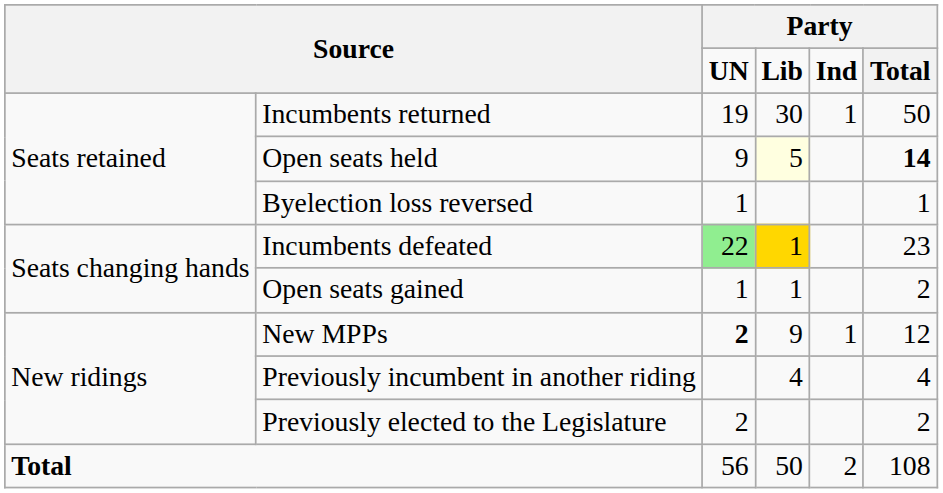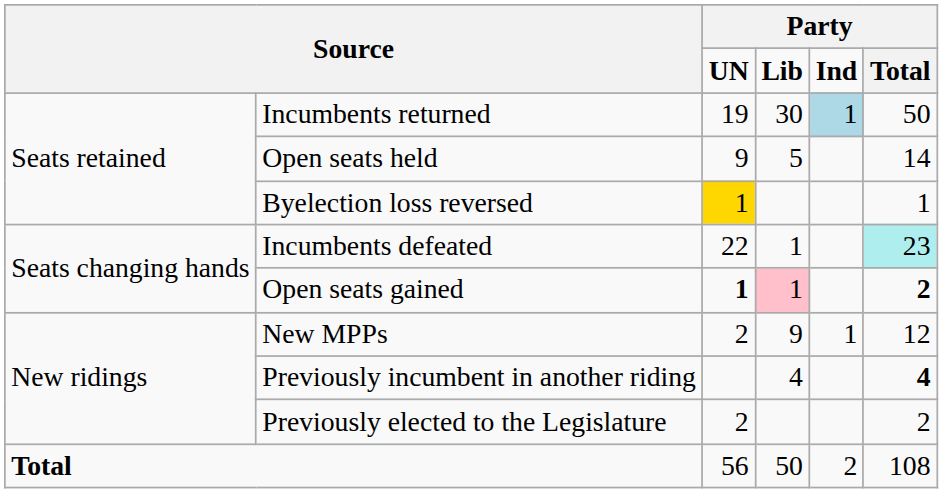Incumbents returned | column 5: no background -> lightblue background
Open seats held | column 4: lightyellow background -> no background
Open seats held | column 6: bold -> normal
Byelection loss reversed | column 3: no background -> gold background
Incumbents defeated | column 3: lightgreen background -> no background
Incumbents defeated | column 4: gold background -> no background
Incumbents defeated | column 6: no background -> paleturquoise background
Open seats gained | column 3: normal -> bold
Open seats gained | column 4: no background -> pink background
Open seats gained | column 6: normal -> bold
New MPPs | column 3: bold -> normal
Previously incumbent in another riding | column 6: normal -> bold
